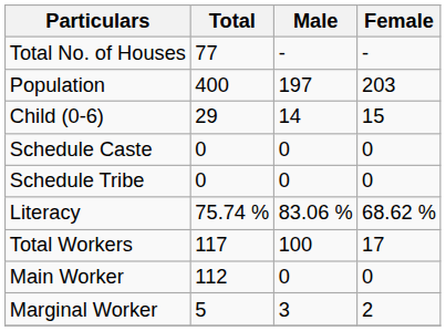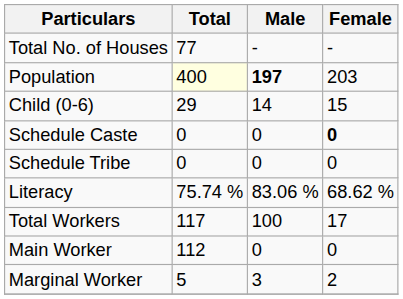Population | Total: no background -> lightyellow background
Population | Male: normal -> bold
Schedule Caste | Female: normal -> bold
